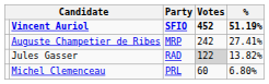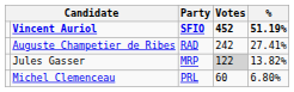Auguste Champetier de Ribes | Party: MRP -> RAD
Jules Gasser | Party: RAD -> MRP
